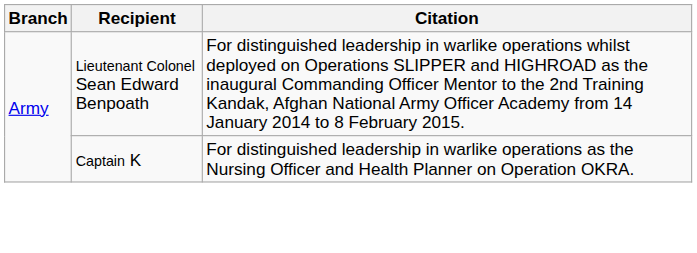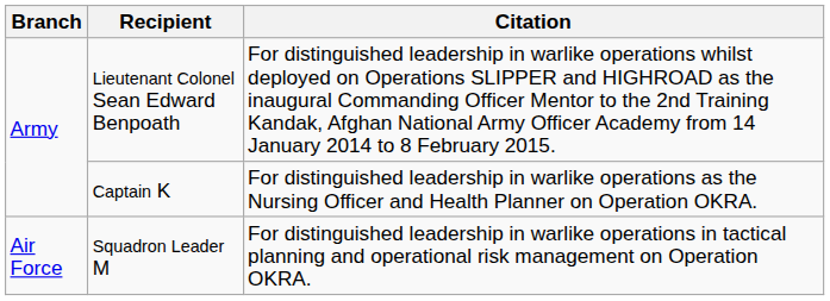+ row: Air Force | Squadron Leader M | For distinguished leadership in warlike operations in tactical planning and operational risk management on Operation OKRA.
